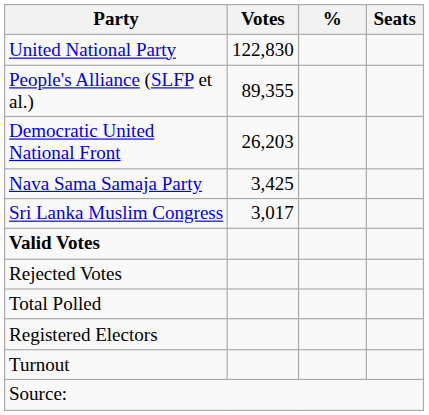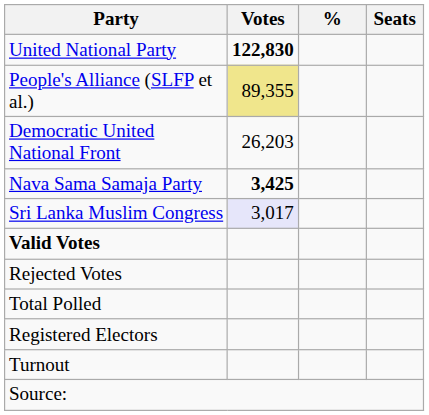United National Party | Votes: normal -> bold
People's Alliance (SLFP et al.) | Votes: no background -> khaki background
Nava Sama Samaja Party | Votes: normal -> bold
Sri Lanka Muslim Congress | Votes: no background -> lavender background
